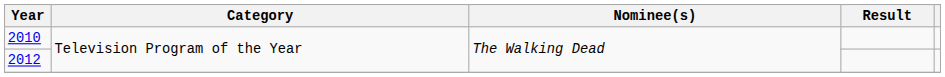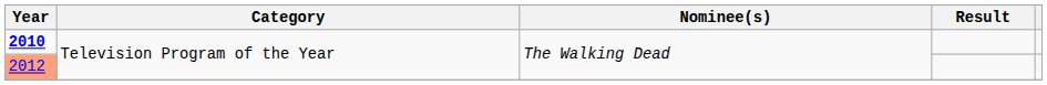2010 | Year: normal -> bold
2012 | Year: no background -> lightsalmon background
